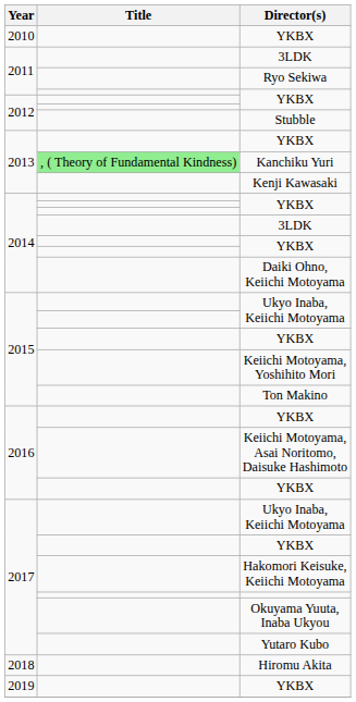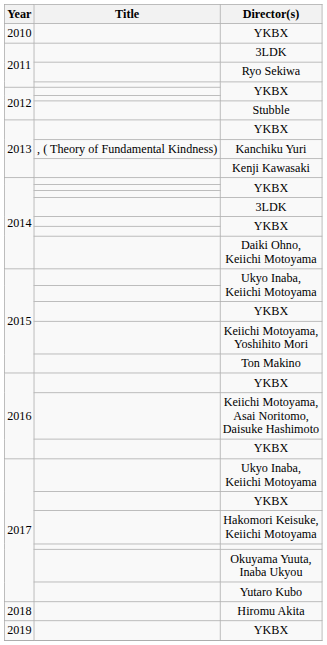Kanchiku Yuri | Title: lightgreen background -> no background
